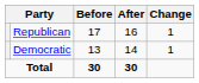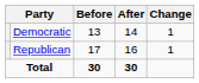rows swapped: Republican <-> Democratic
